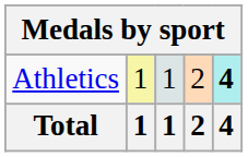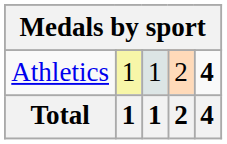Athletics | column 5: paleturquoise background -> no background
